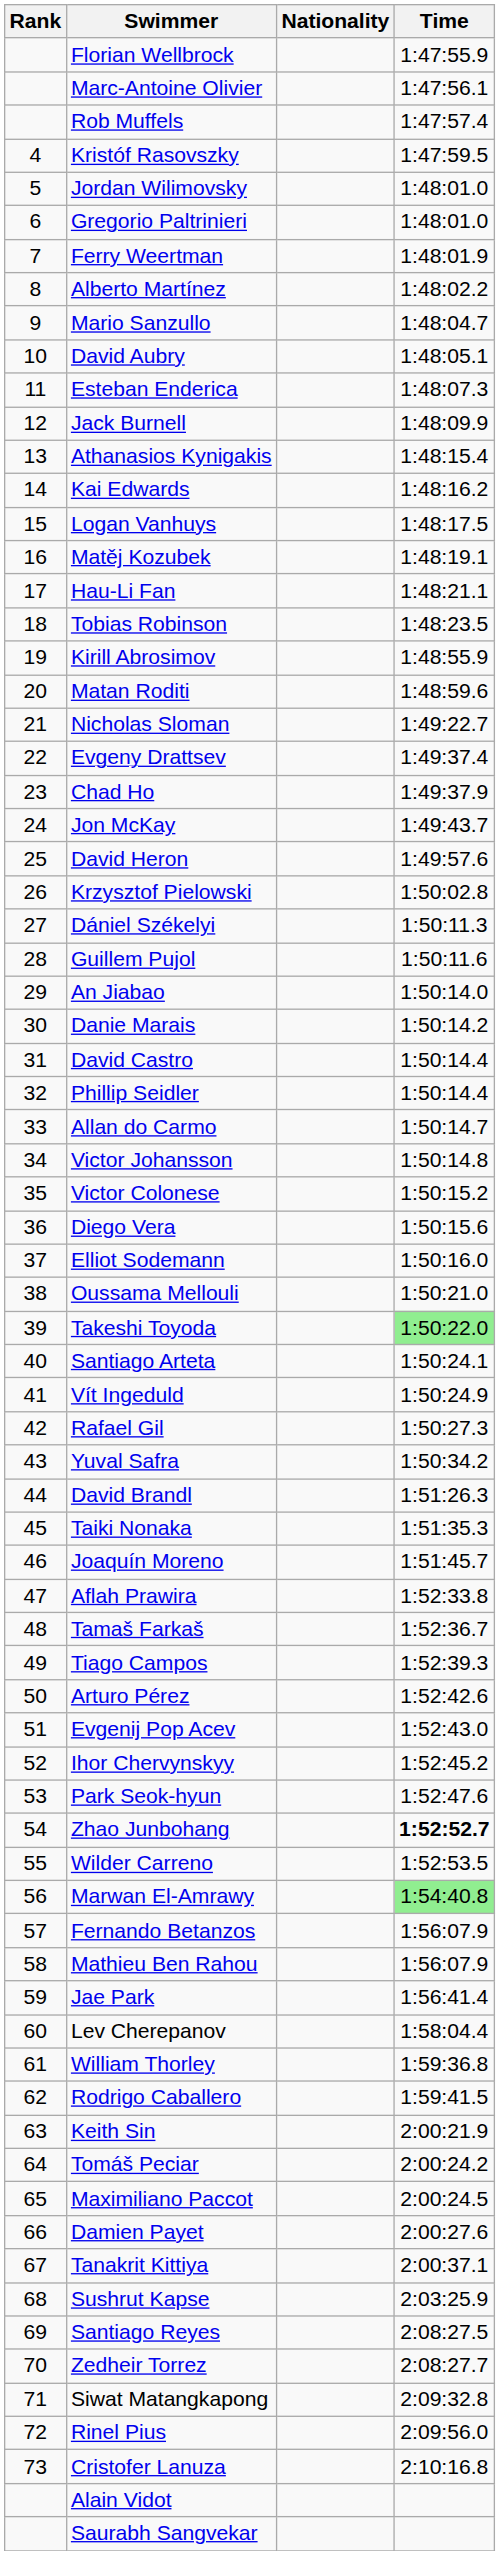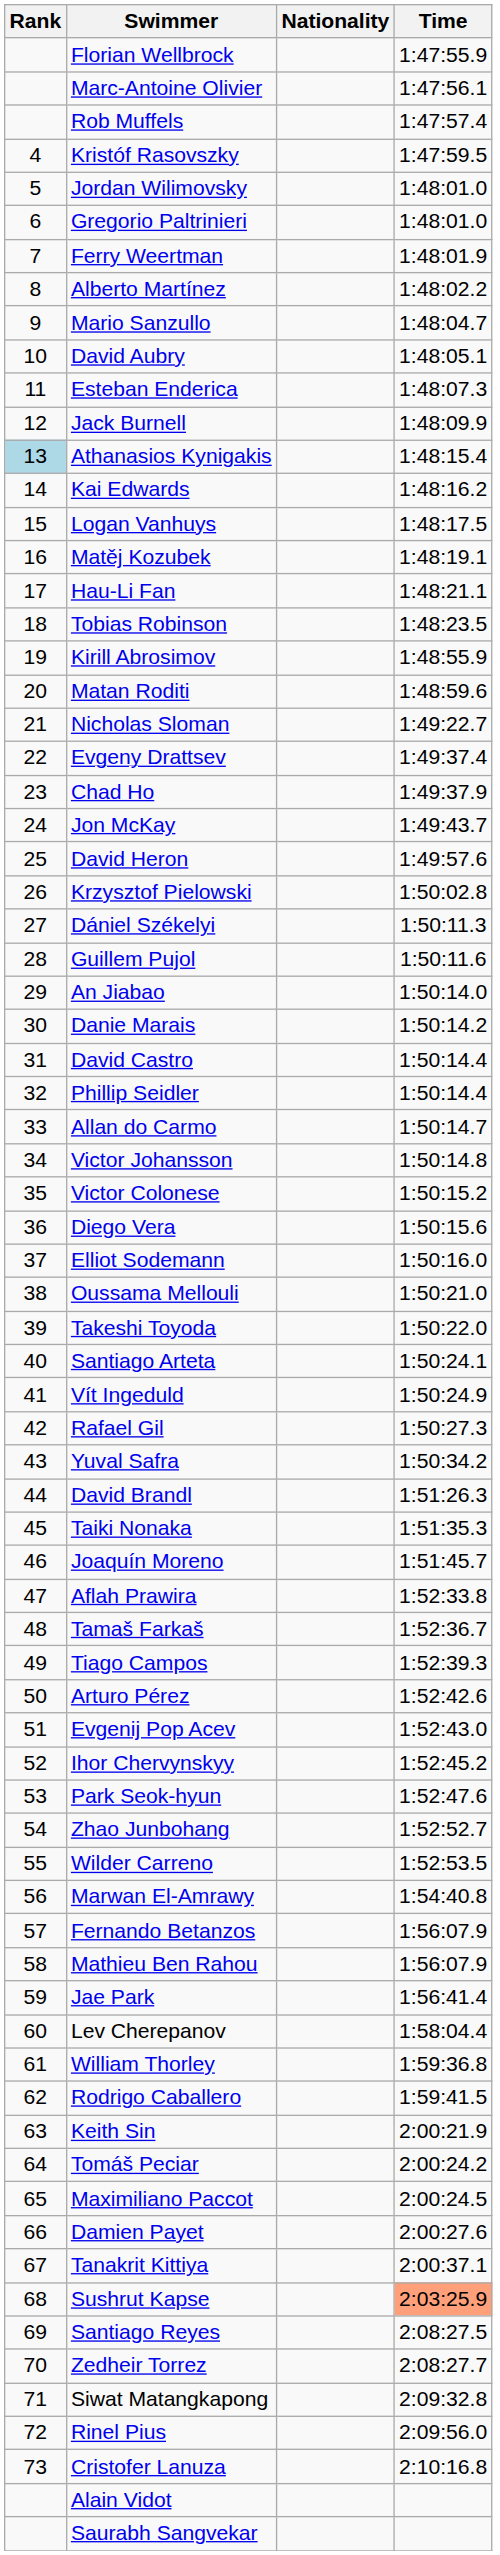Athanasios Kynigakis | Rank: no background -> lightblue background
Takeshi Toyoda | Time: lightgreen background -> no background
Zhao Junbohang | Time: bold -> normal
Marwan El-Amrawy | Time: lightgreen background -> no background
Sushrut Kapse | Time: no background -> lightsalmon background
